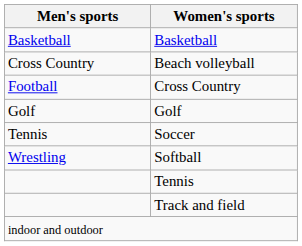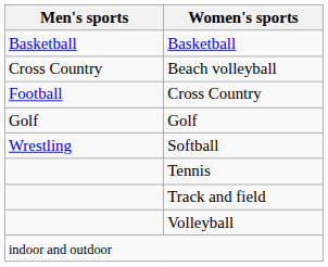- row: Tennis | Soccer
+ row: Volleyball
